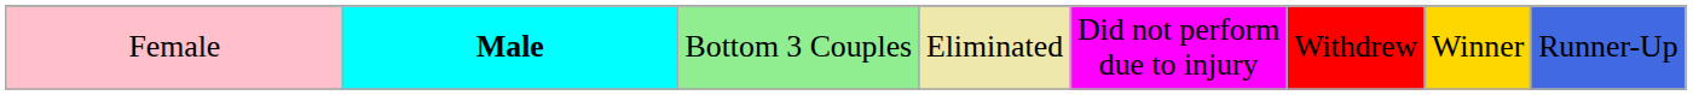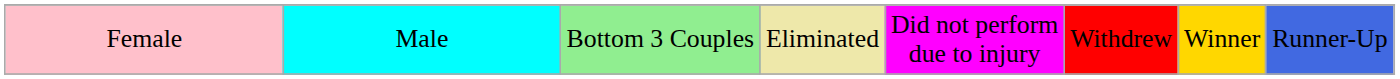Female | column 2: bold -> normal
